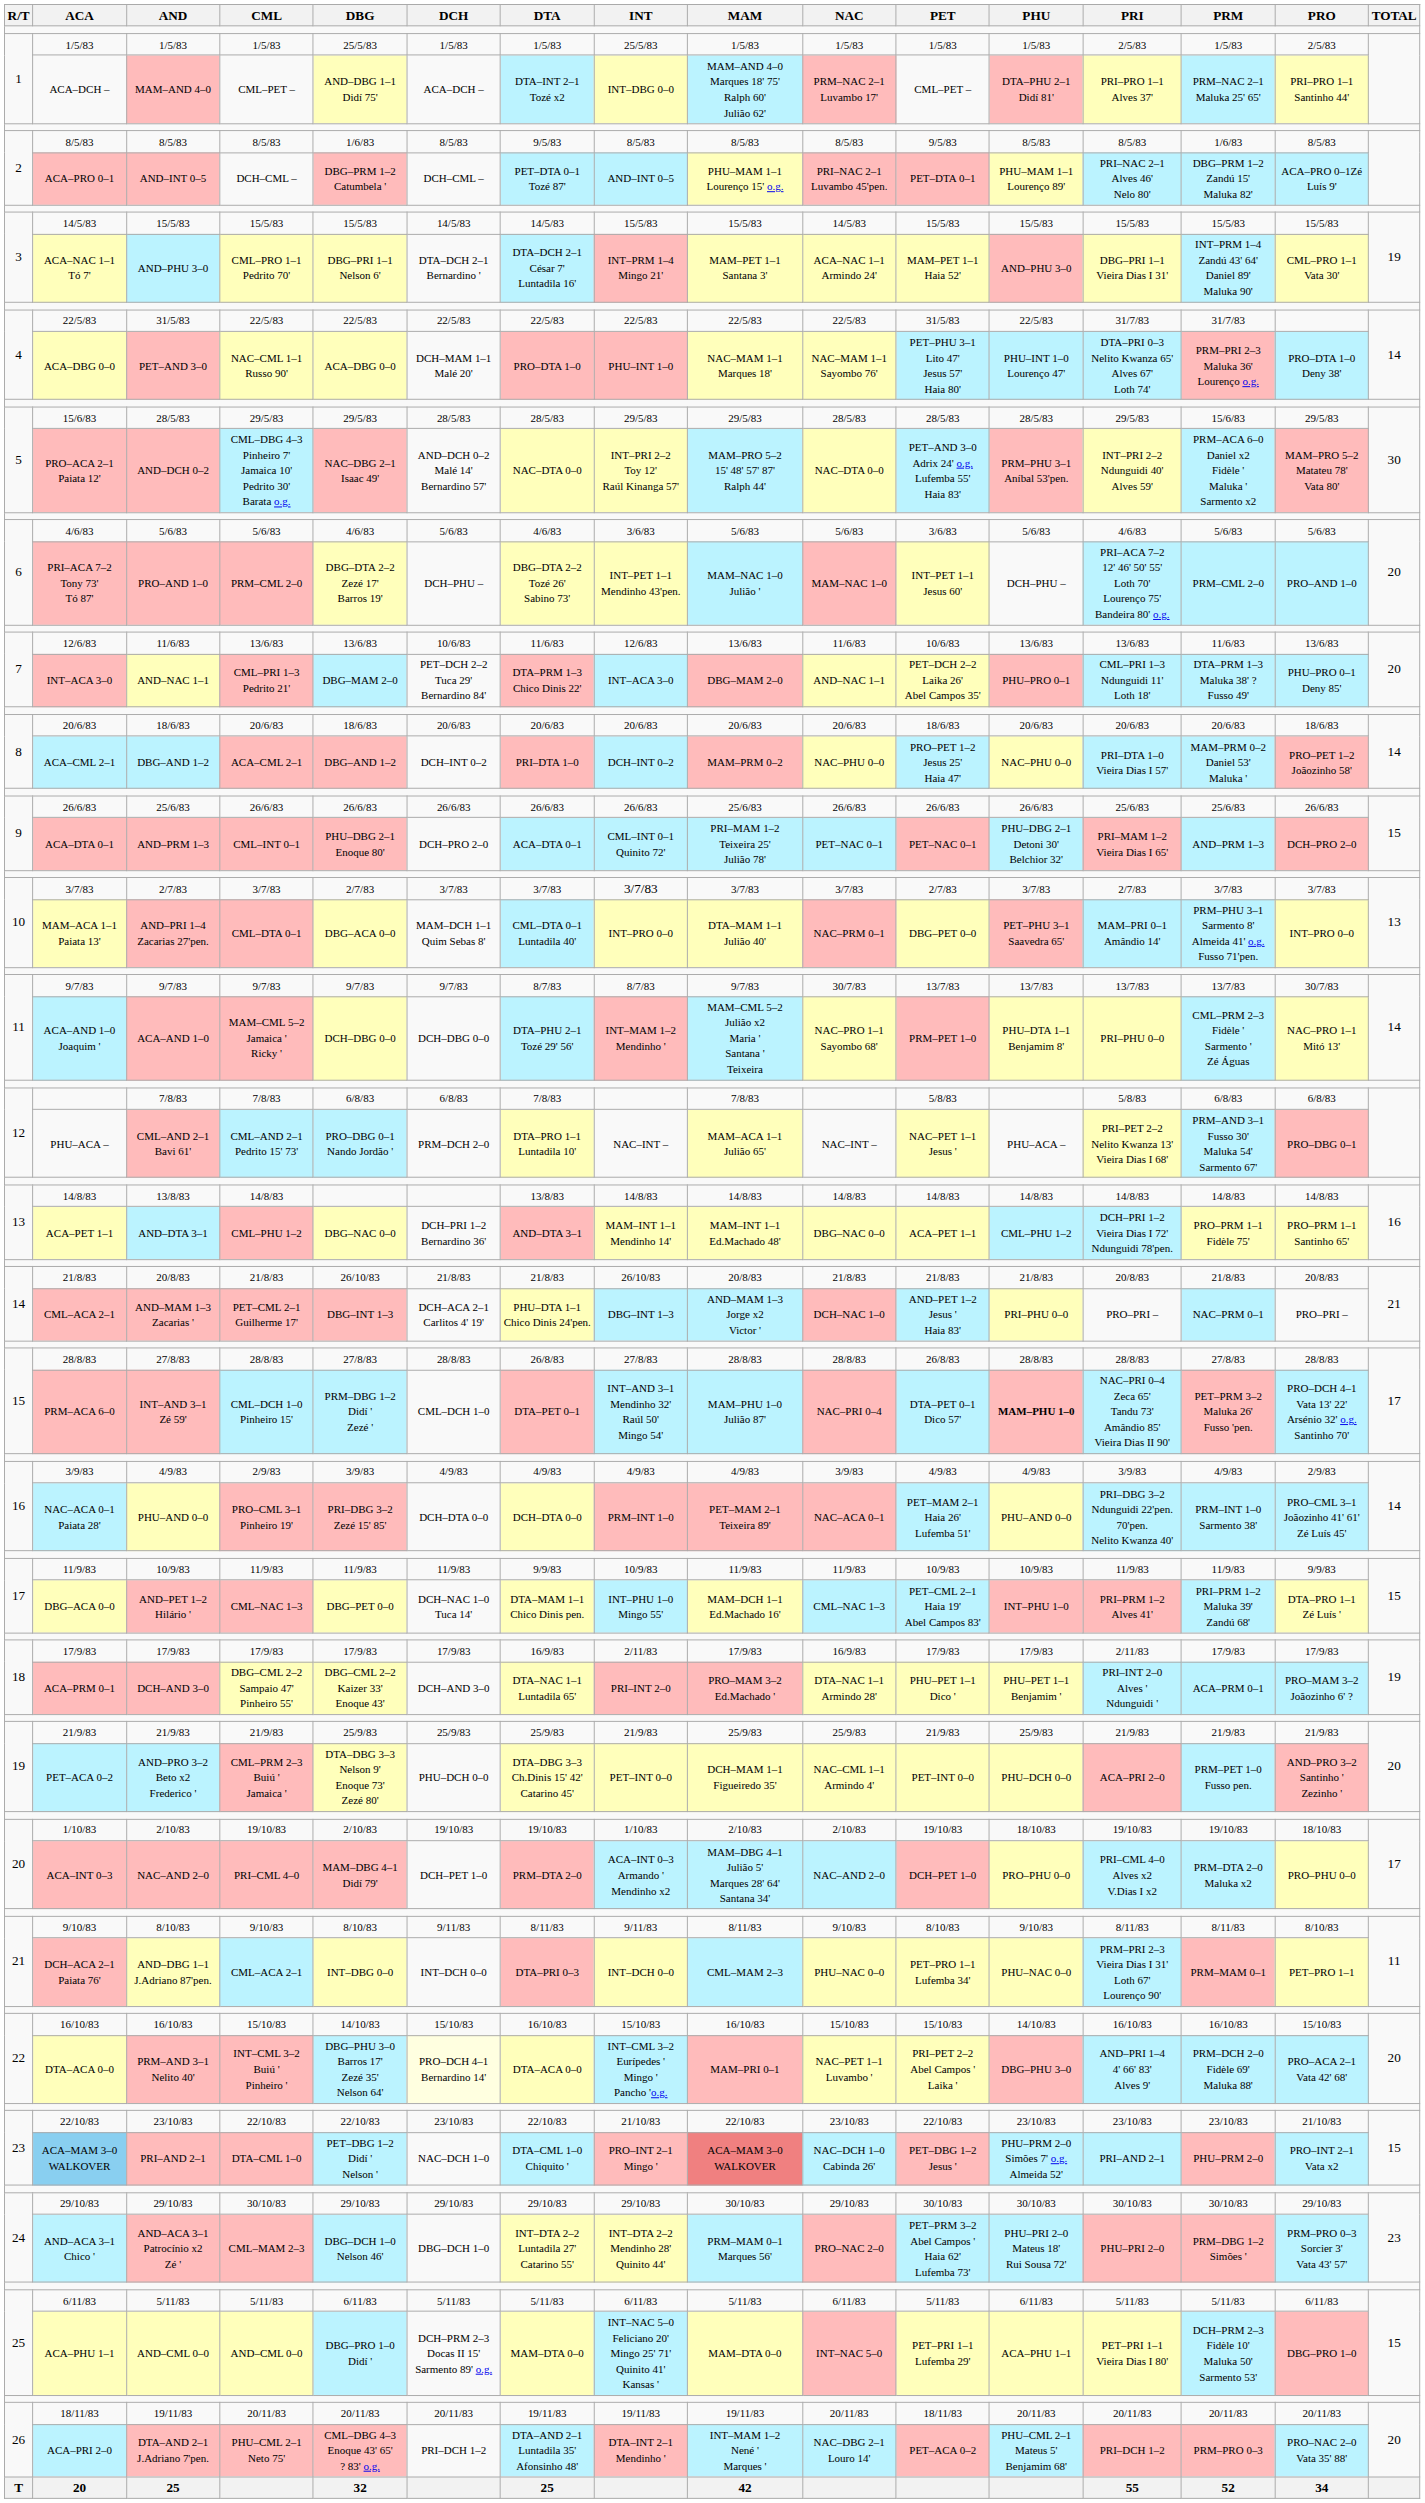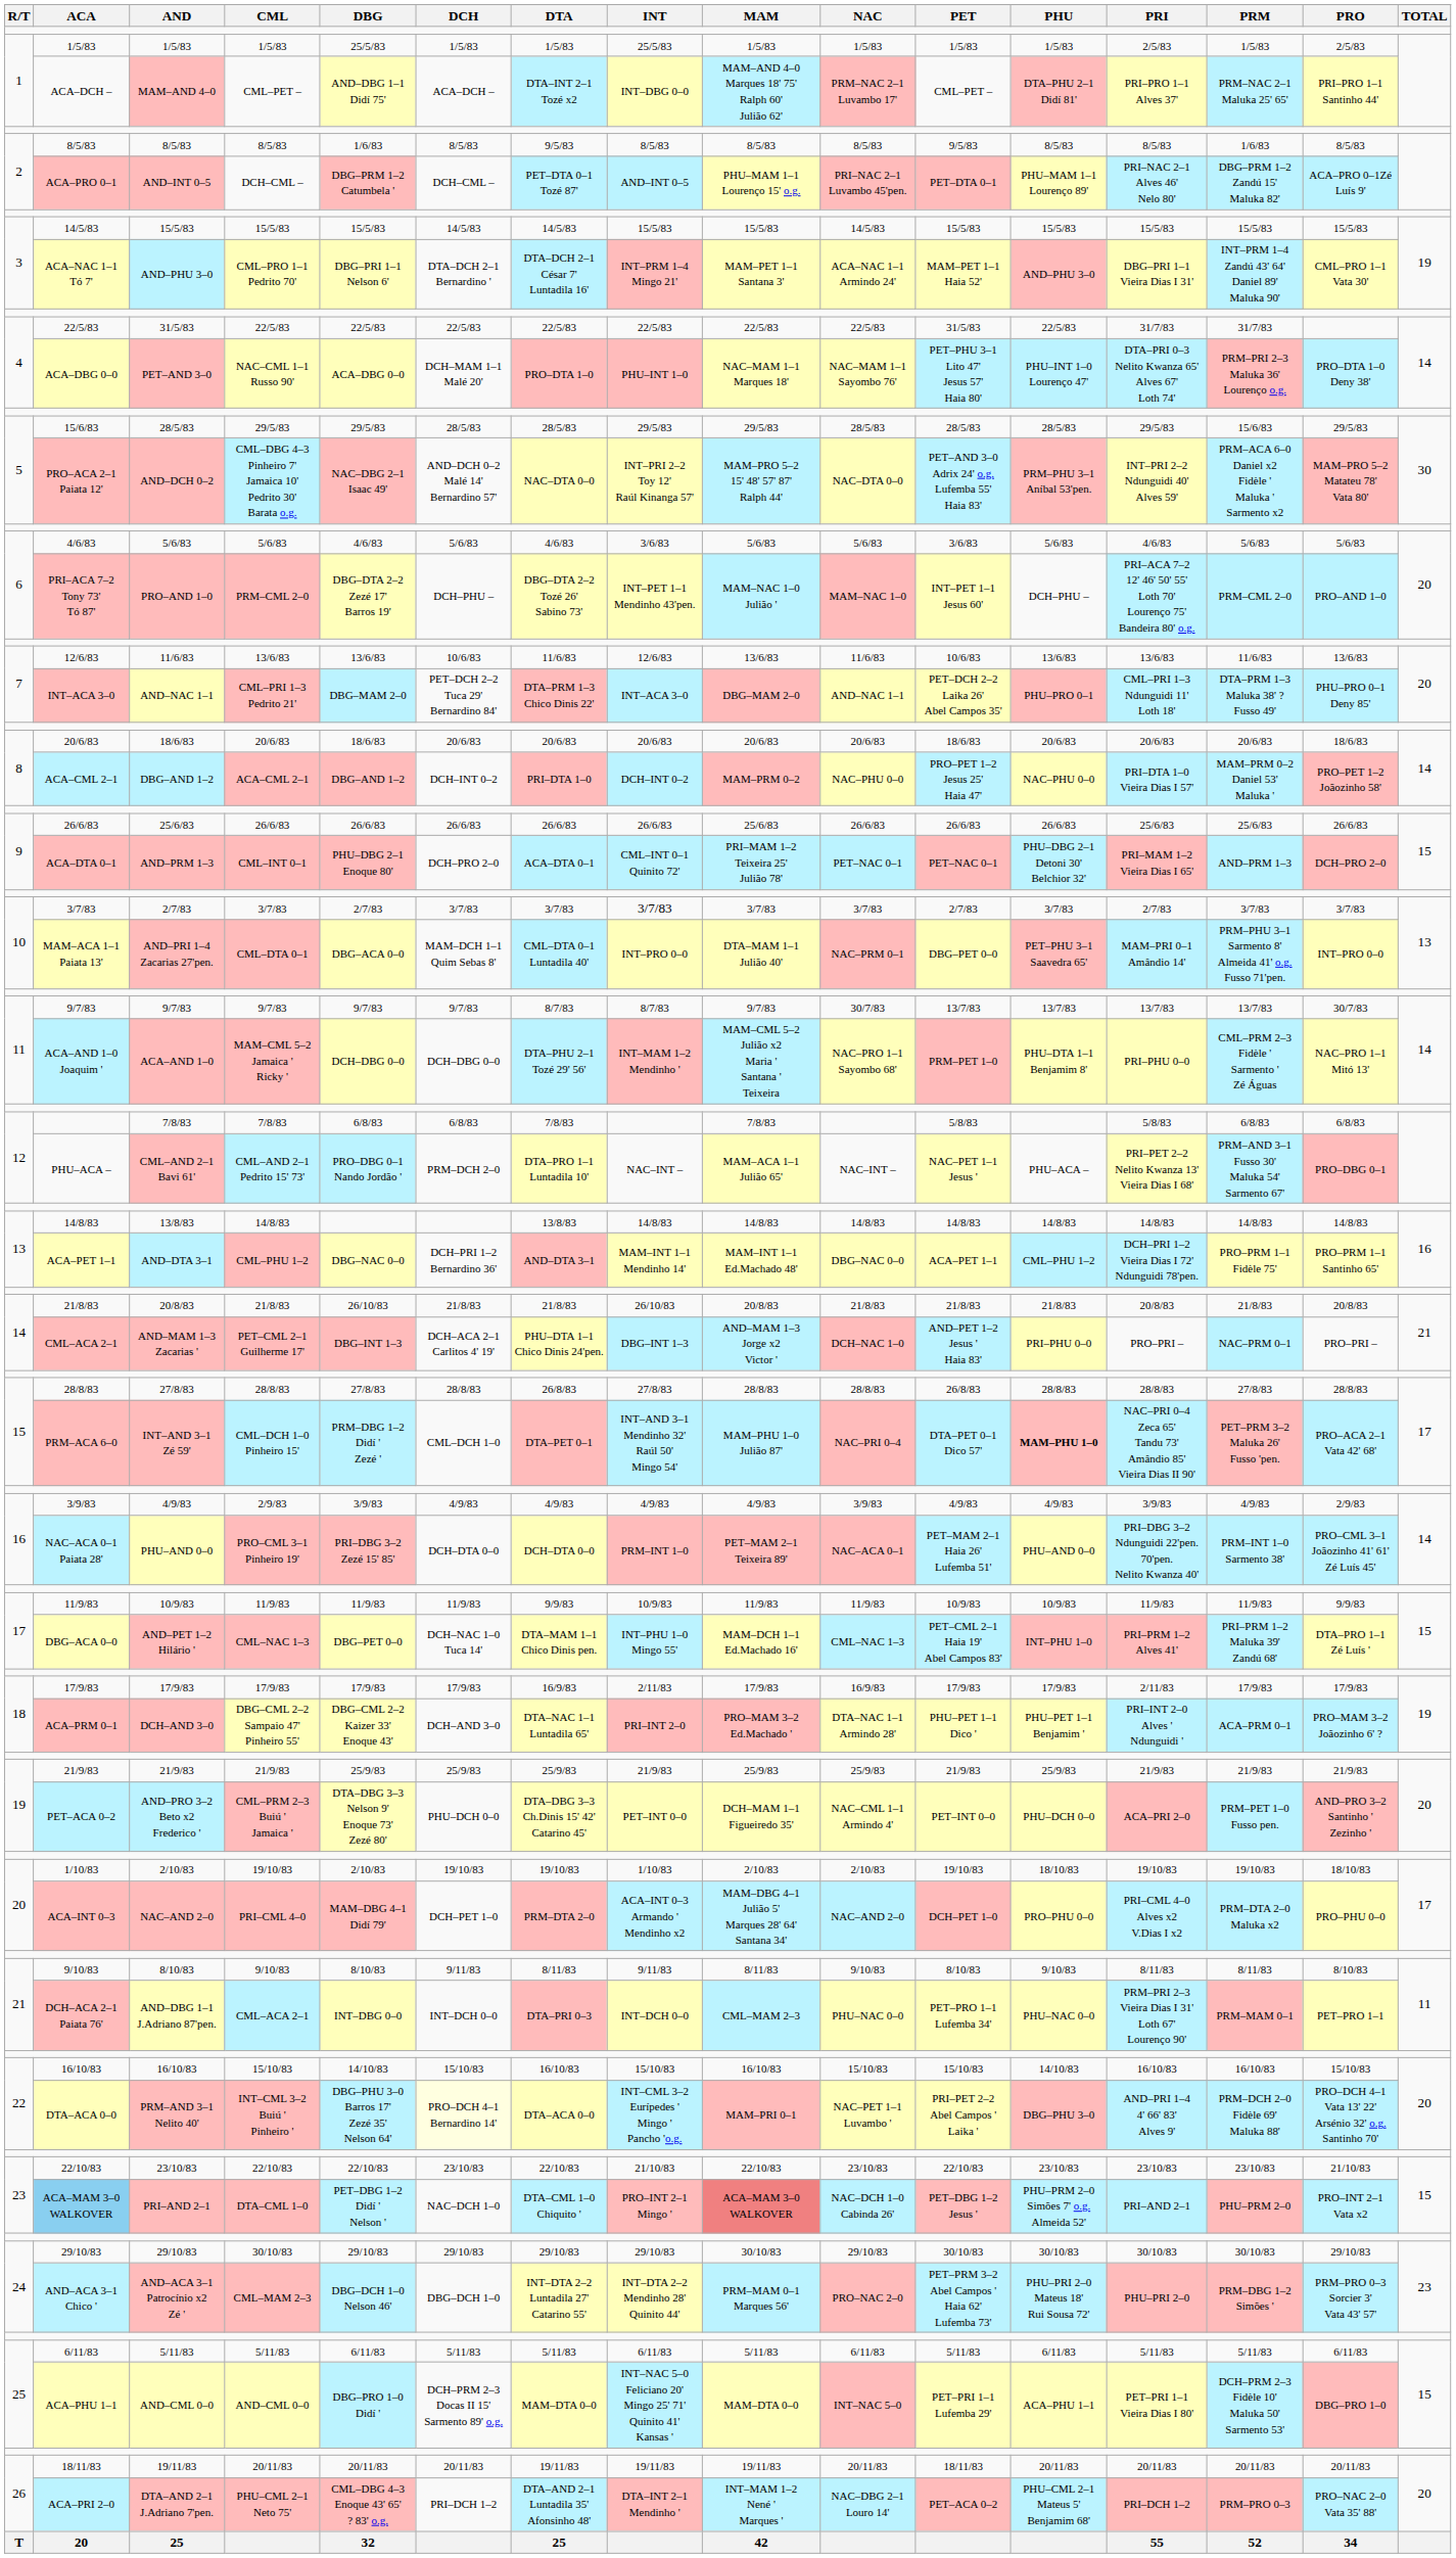INT–AND 3–1 Zé 59' | PRO: PRO–DCH 4–1 Vata 13' 22' Arsénio 32' o.g. Santinho 70' -> PRO–ACA 2–1 Vata 42' 68'
PRM–AND 3–1 Nelito 40' | PRO: PRO–ACA 2–1 Vata 42' 68' -> PRO–DCH 4–1 Vata 13' 22' Arsénio 32' o.g. Santinho 70'
